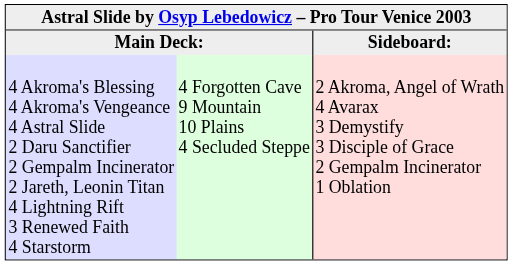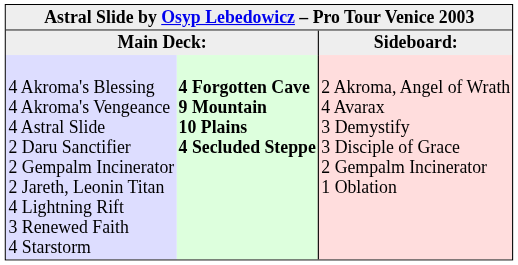row 3 | column 2: normal -> bold
